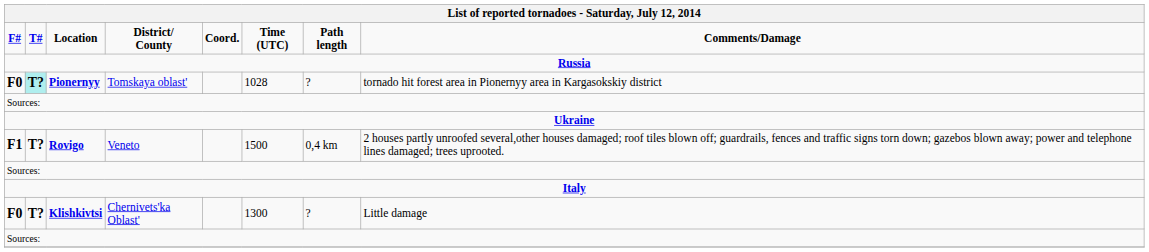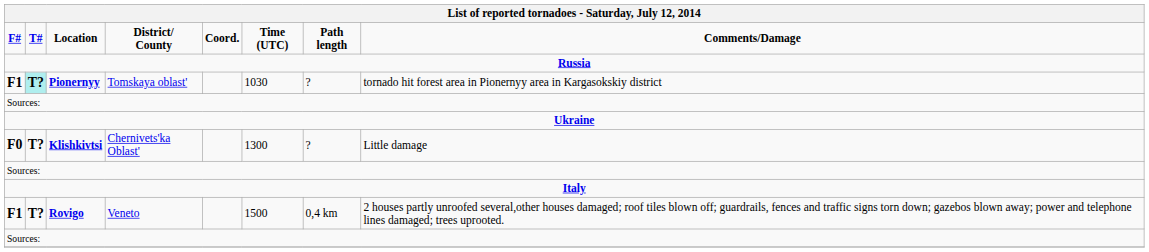Pionernyy | F#: F0 -> F1
Pionernyy | Time (UTC): 1028 -> 1030
rows swapped: Klishkivtsi <-> Rovigo
